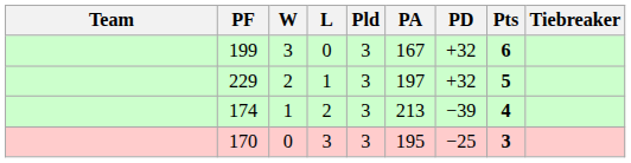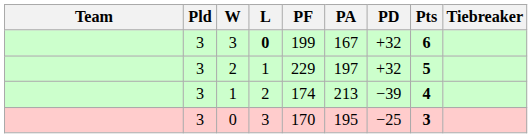columns swapped: Pld <-> PF
row 2 | L: normal -> bold
